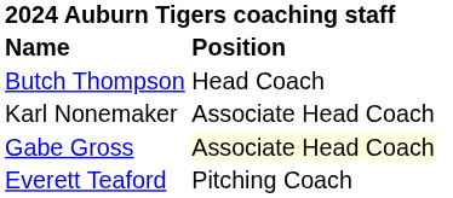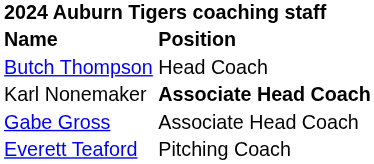Karl Nonemaker | Position: normal -> bold
Gabe Gross | Position: lightyellow background -> no background
